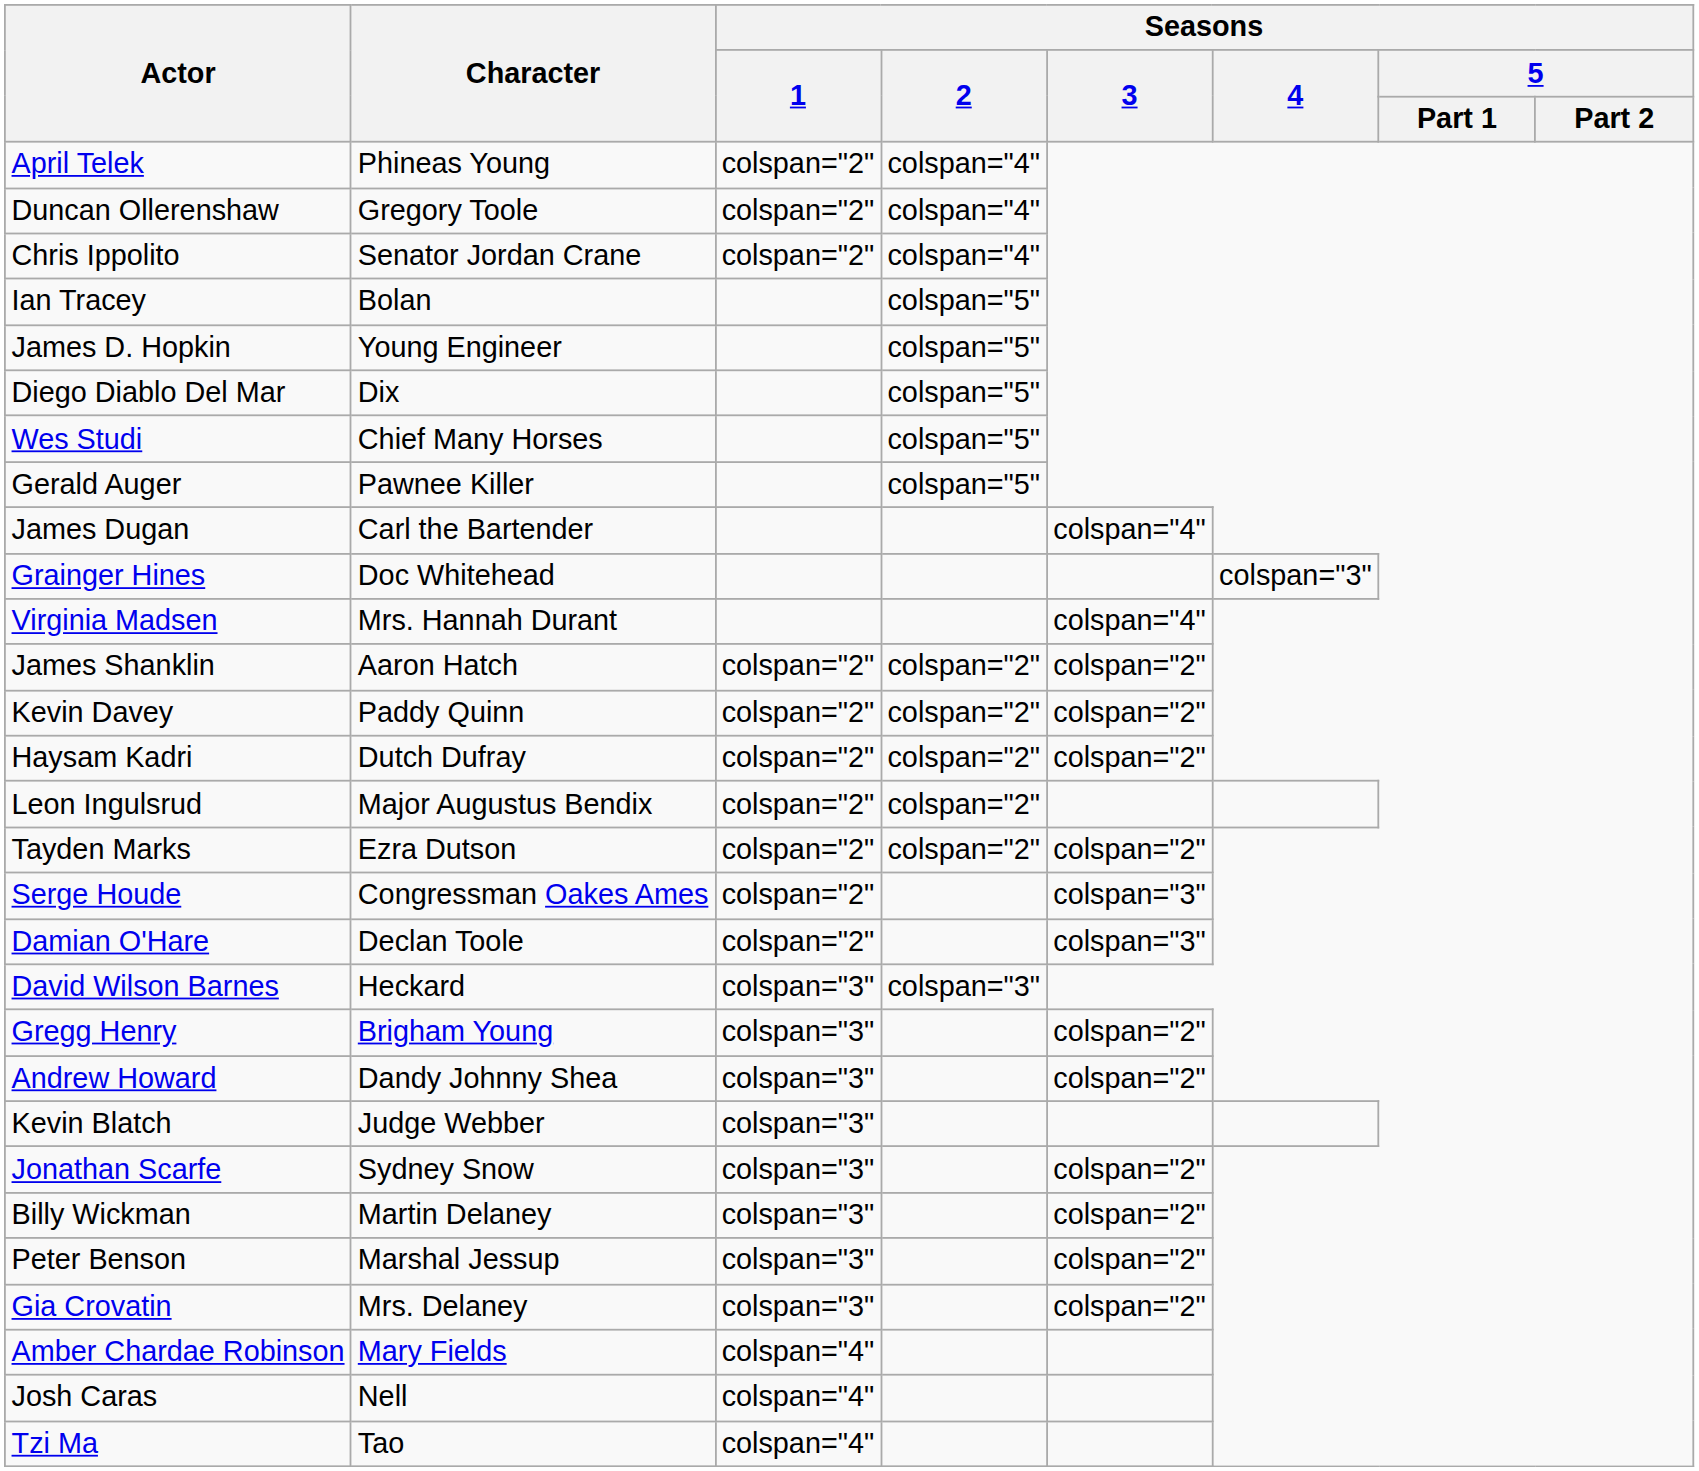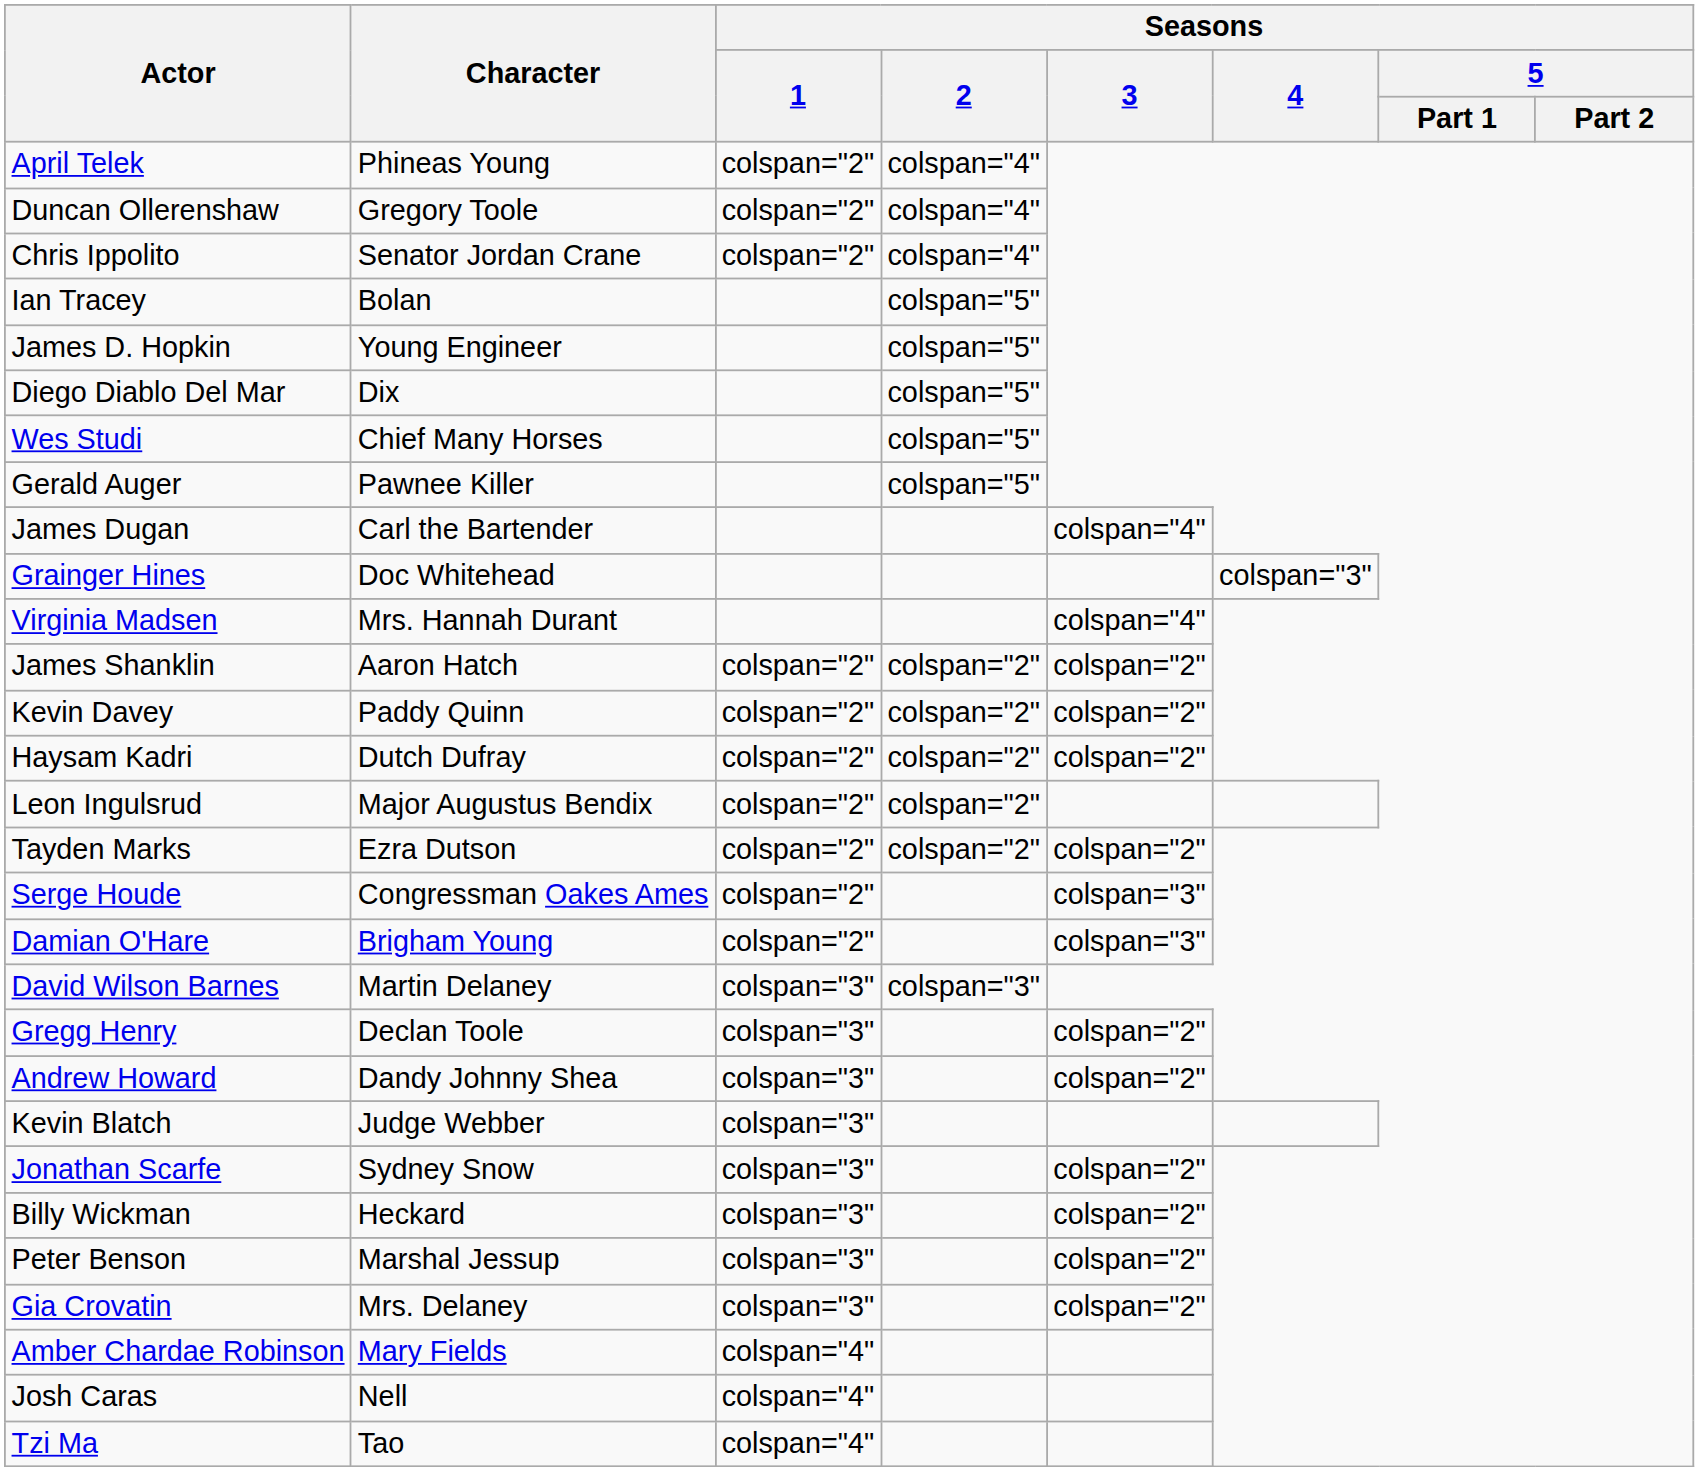Damian O'Hare | Character: Declan Toole -> Brigham Young
David Wilson Barnes | Character: Heckard -> Martin Delaney
Gregg Henry | Character: Brigham Young -> Declan Toole
Billy Wickman | Character: Martin Delaney -> Heckard
